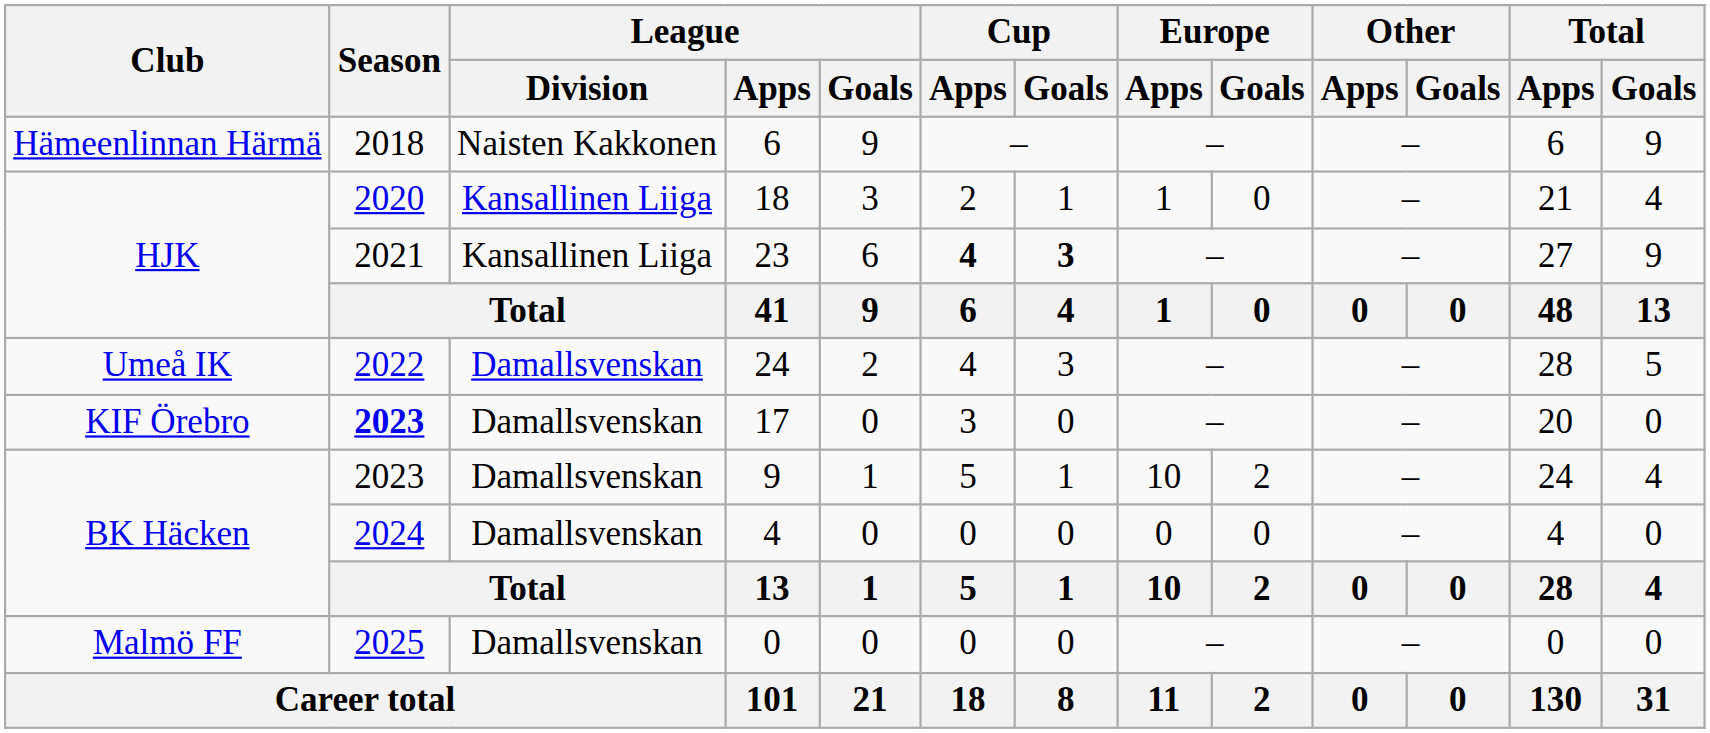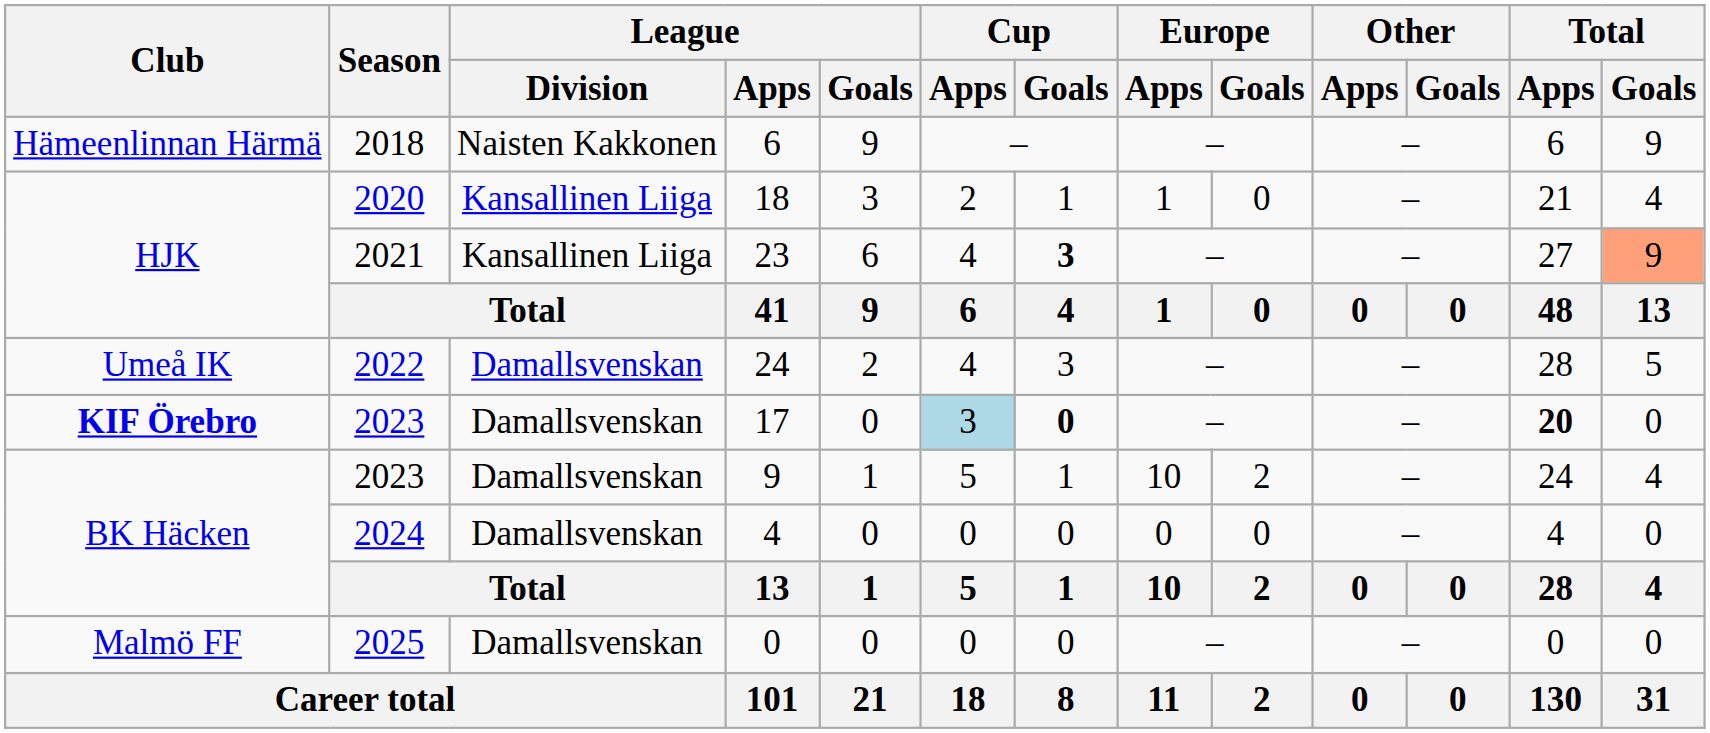23 | Cup / Apps: bold -> normal
23 | Total / Goals: no background -> lightsalmon background
17 | Club: normal -> bold
17 | Season: bold -> normal
17 | Cup / Apps: no background -> lightblue background
17 | Cup / Goals: normal -> bold
17 | Total / Apps: normal -> bold
